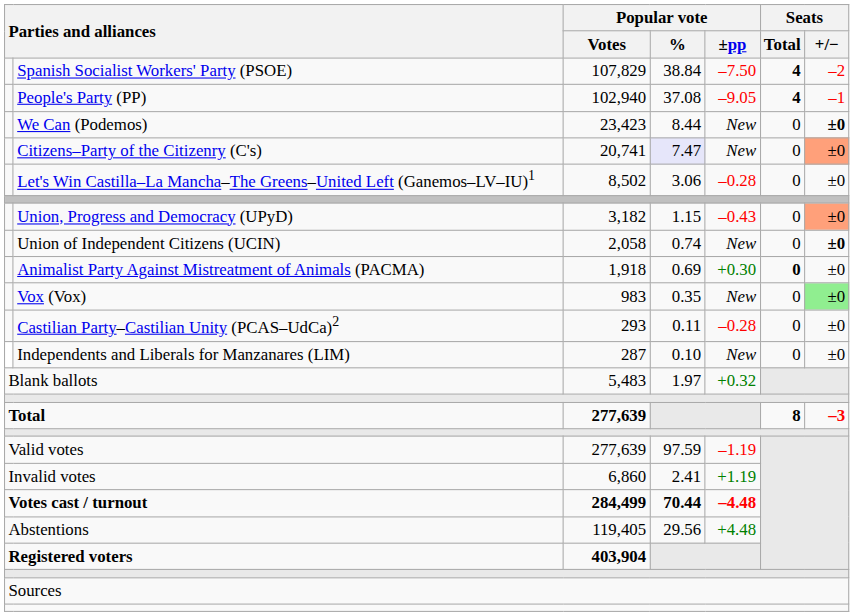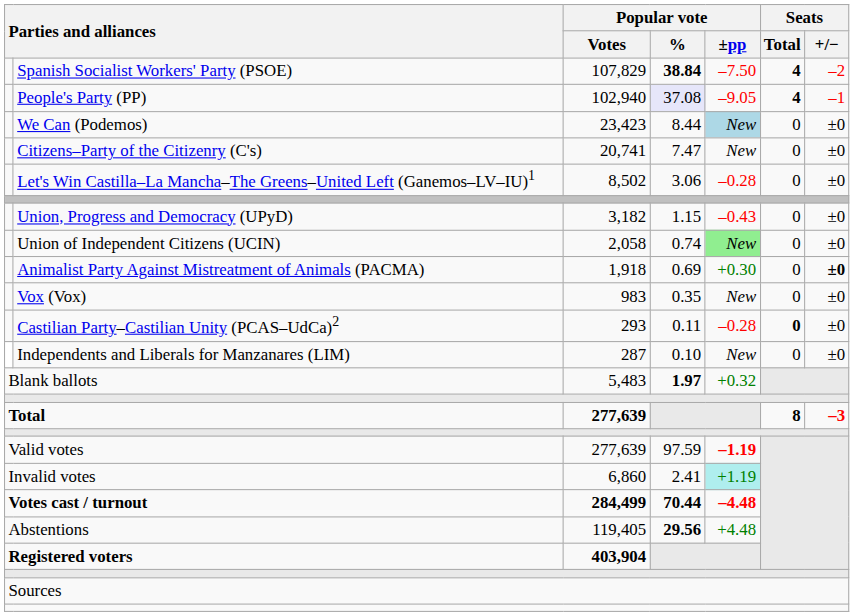Spanish Socialist Workers' Party (PSOE) | Popular vote / %: normal -> bold
People's Party (PP) | Popular vote / %: no background -> lavender background
We Can (Podemos) | Popular vote / ±pp: no background -> lightblue background
We Can (Podemos) | Seats / +/−: bold -> normal
Citizens–Party of the Citizenry (C's) | Popular vote / %: lavender background -> no background
Citizens–Party of the Citizenry (C's) | Seats / +/−: lightsalmon background -> no background
Union, Progress and Democracy (UPyD) | Seats / +/−: lightsalmon background -> no background
Union of Independent Citizens (UCIN) | Popular vote / ±pp: no background -> lightgreen background
Union of Independent Citizens (UCIN) | Seats / +/−: bold -> normal
Animalist Party Against Mistreatment of Animals (PACMA) | Seats / Total: bold -> normal
Animalist Party Against Mistreatment of Animals (PACMA) | Seats / +/−: normal -> bold
Vox (Vox) | Seats / +/−: lightgreen background -> no background
Castilian Party–Castilian Unity (PCAS–UdCa)2 | Seats / Total: normal -> bold
Blank ballots | Popular vote / %: normal -> bold
Valid votes | Popular vote / ±pp: normal -> bold
Invalid votes | Popular vote / ±pp: no background -> paleturquoise background
Abstentions | Popular vote / %: normal -> bold
